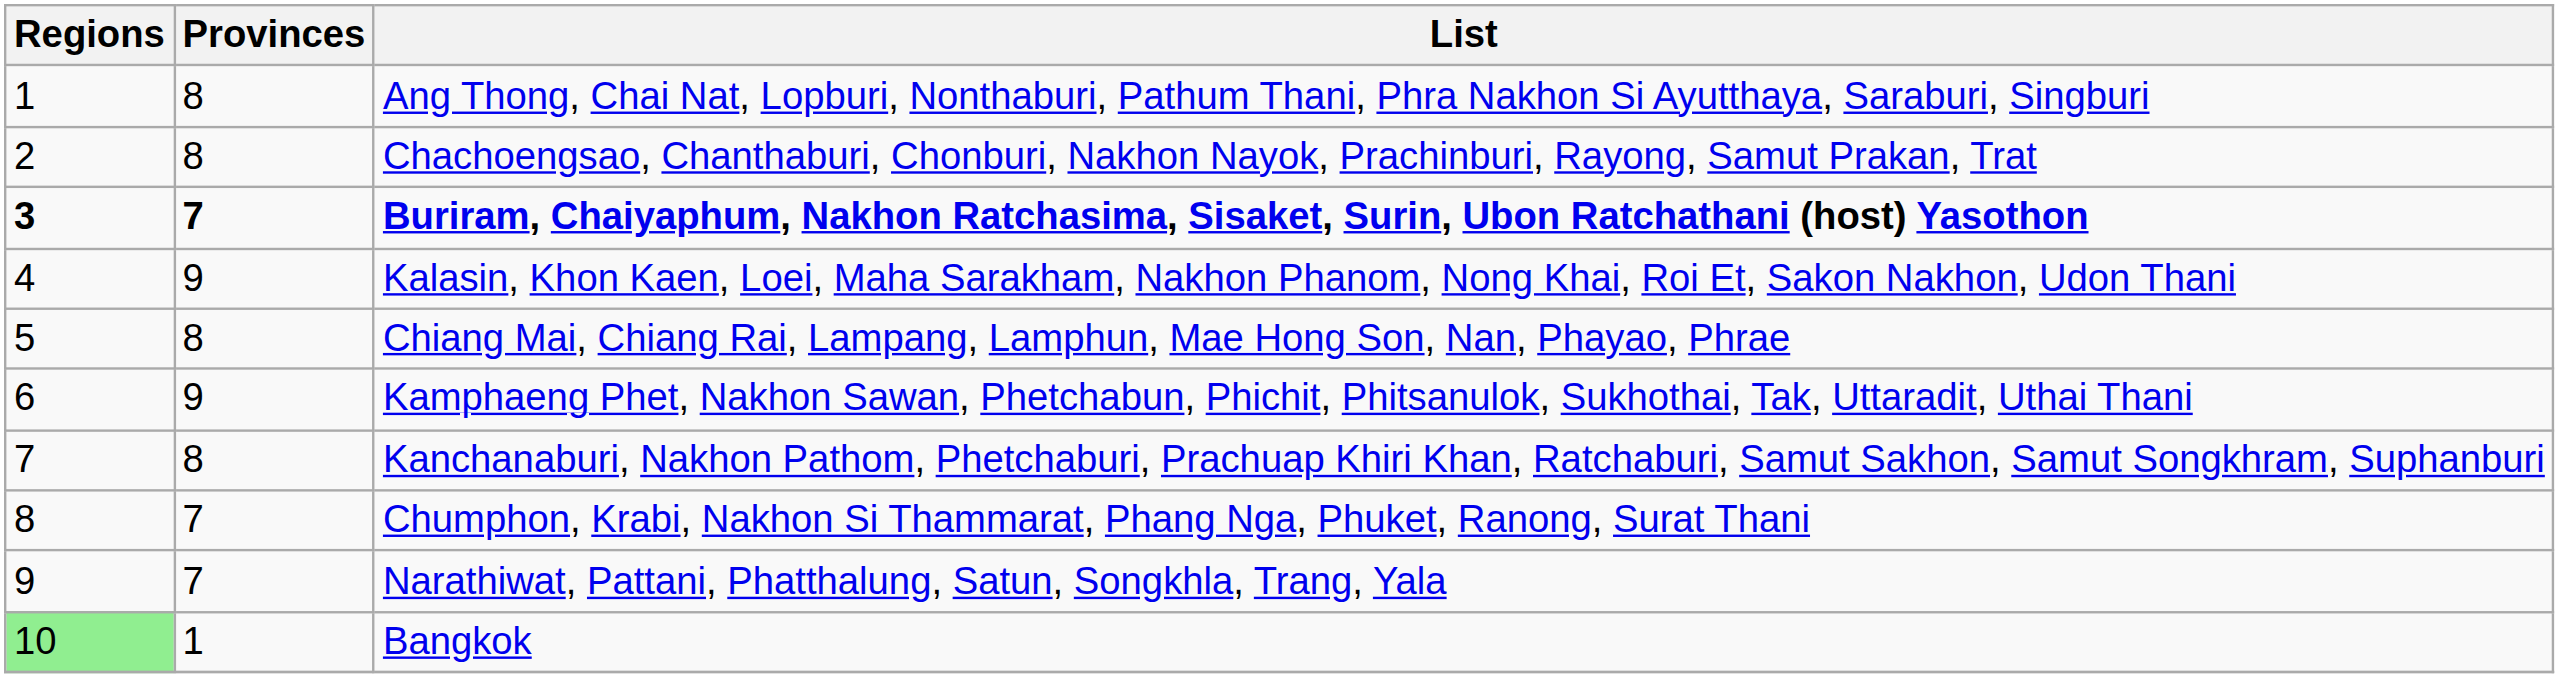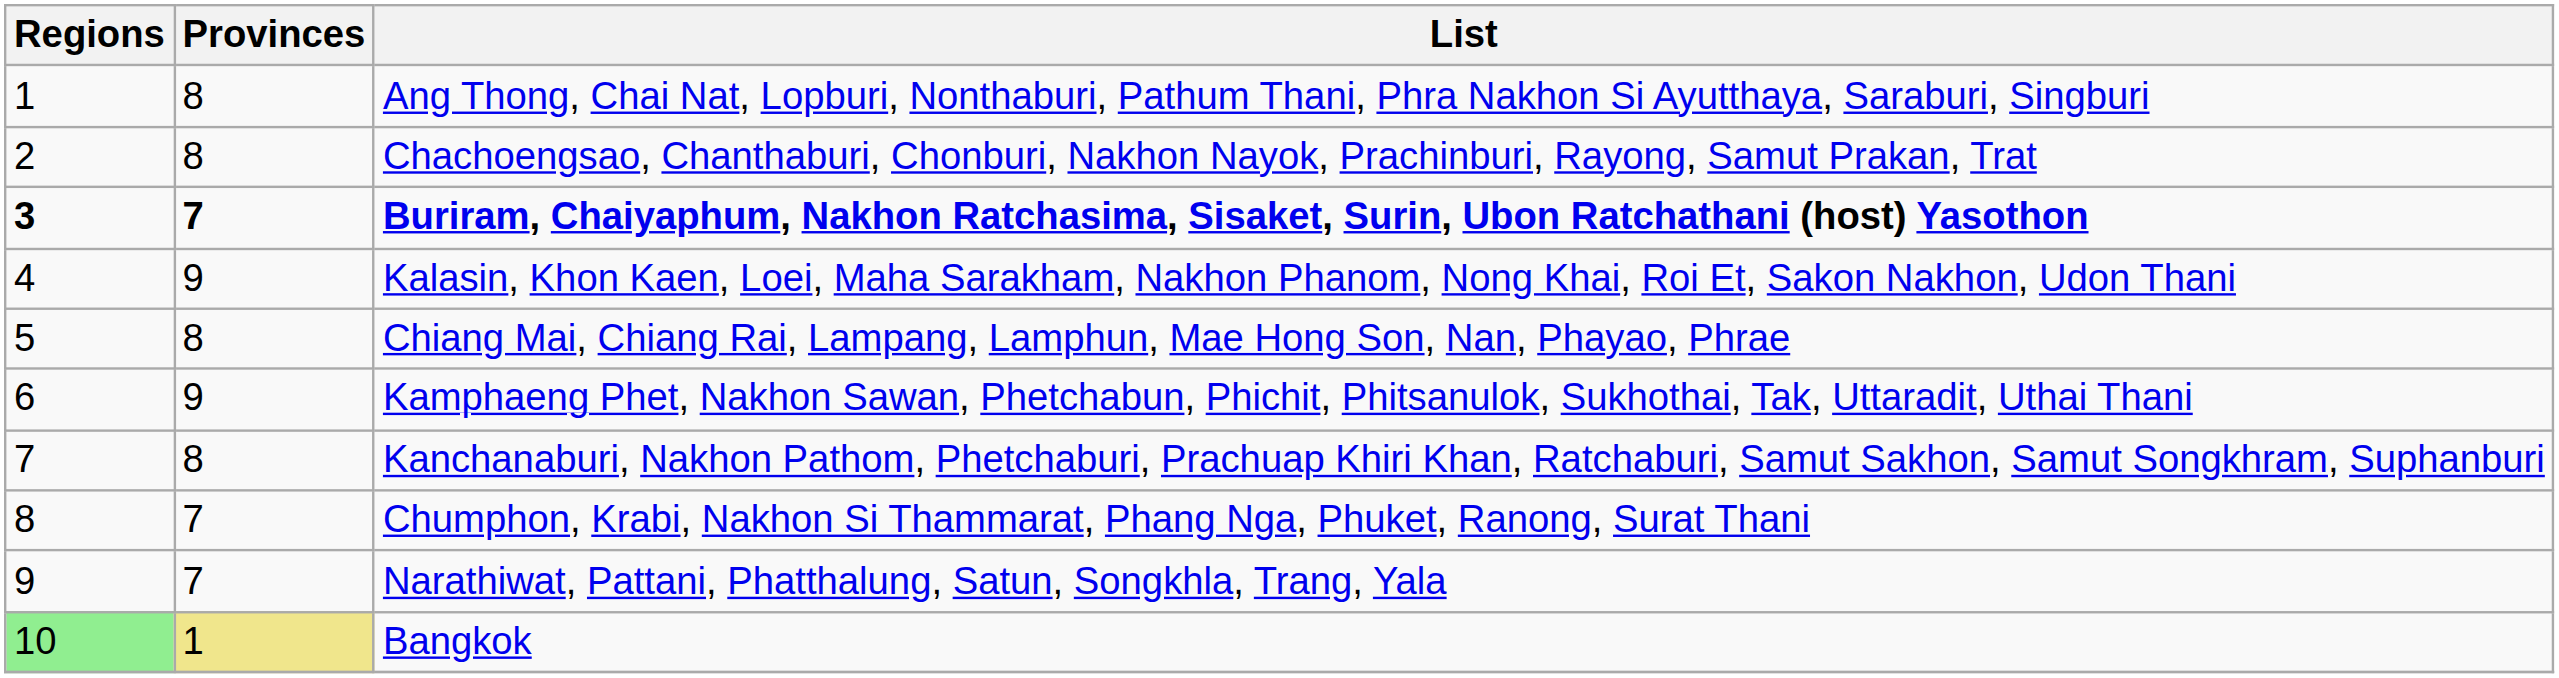Bangkok | Provinces: no background -> khaki background
